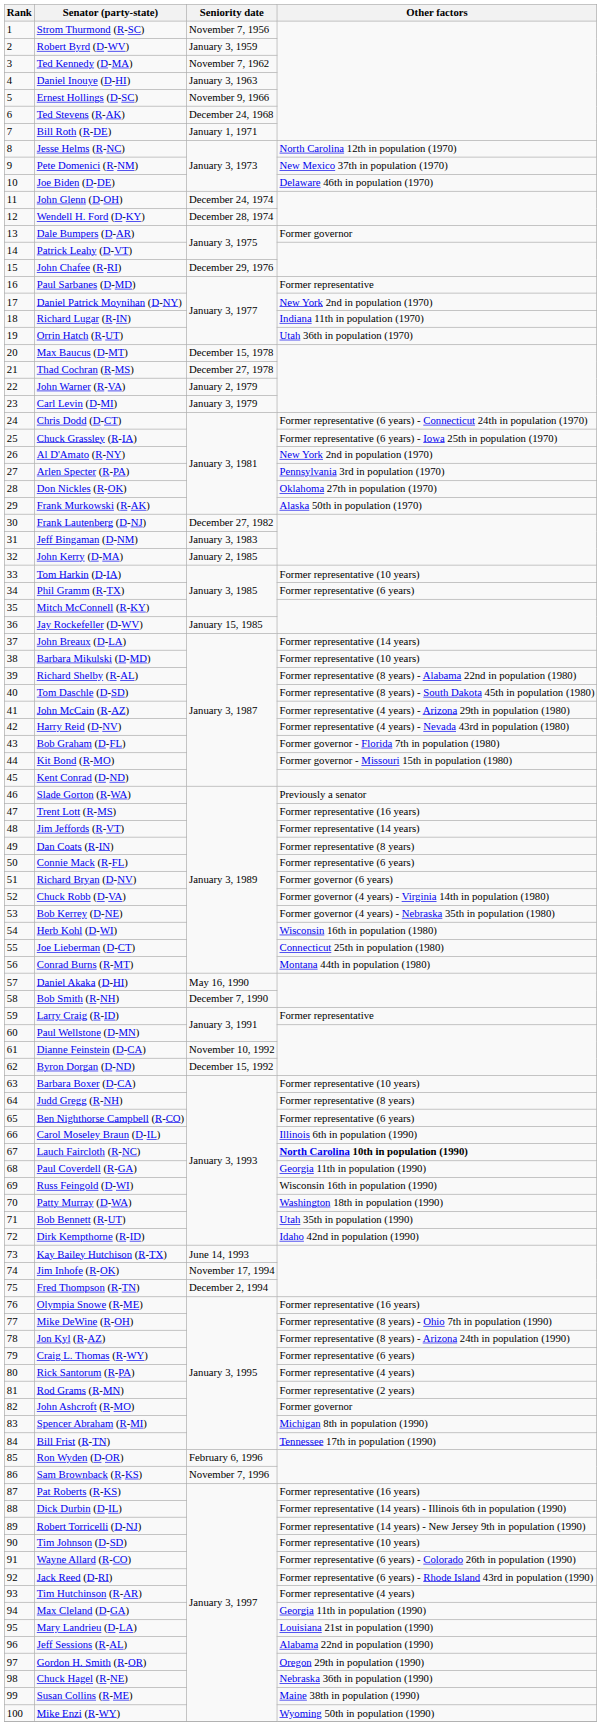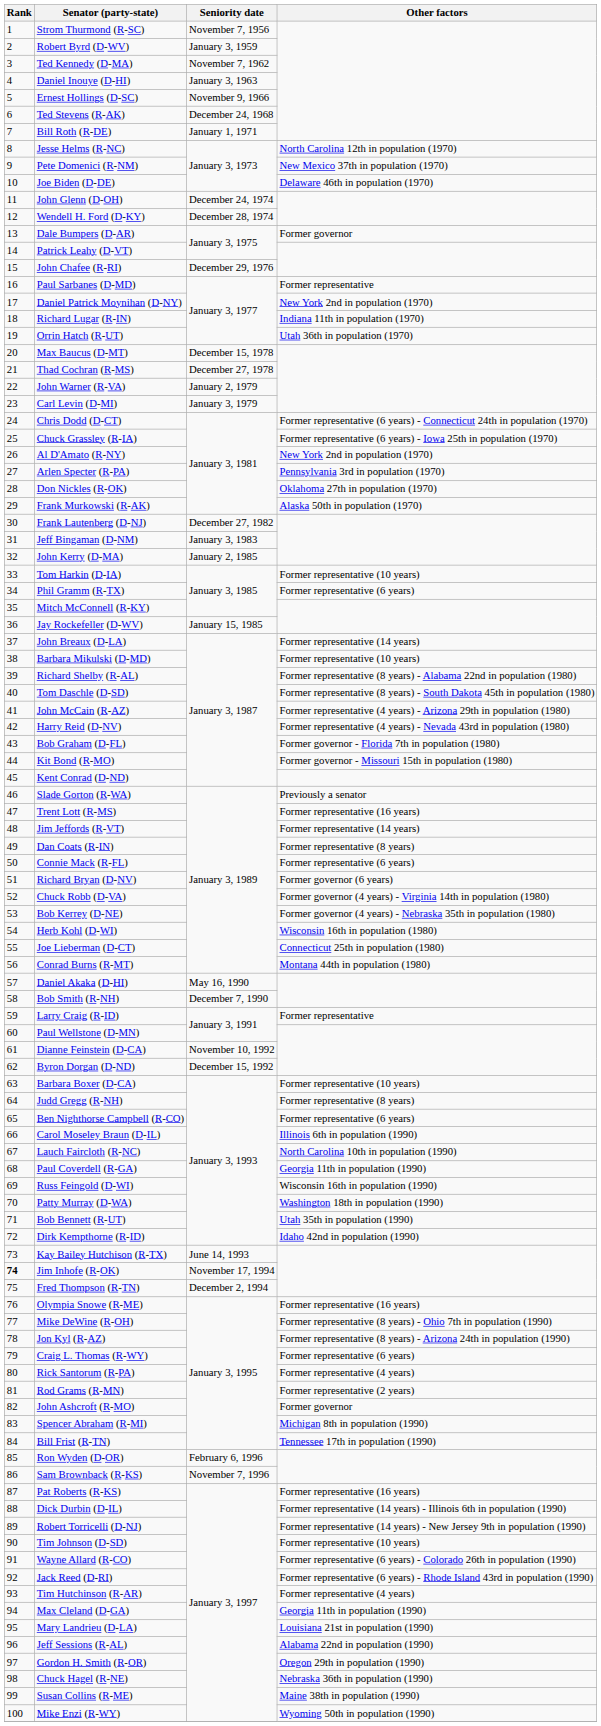Lauch Faircloth (R-NC) | Other factors: bold -> normal
Jim Inhofe (R-OK) | Rank: normal -> bold
